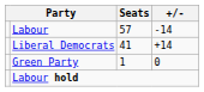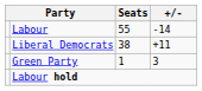Labour | Seats: 57 -> 55
Liberal Democrats | Seats: 41 -> 38
Liberal Democrats | +/-: +14 -> +11
Green Party | +/-: 0 -> 3
